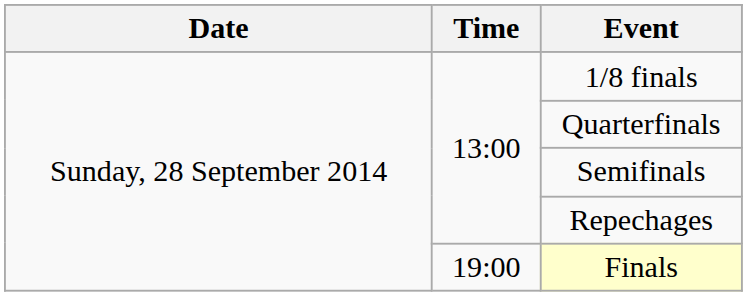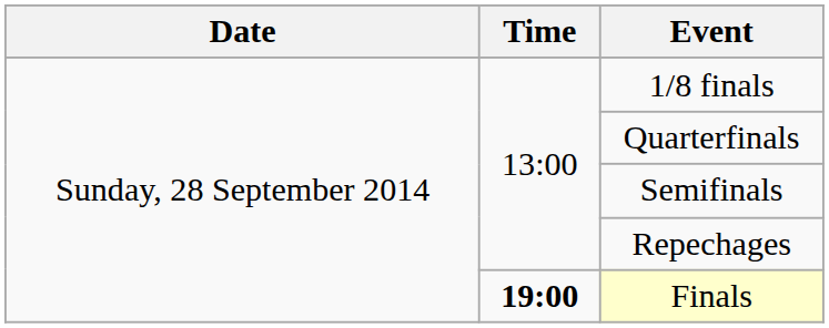Finals | Time: normal -> bold
